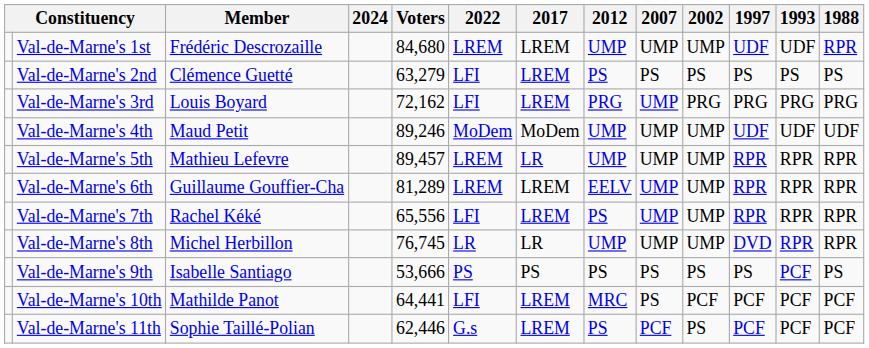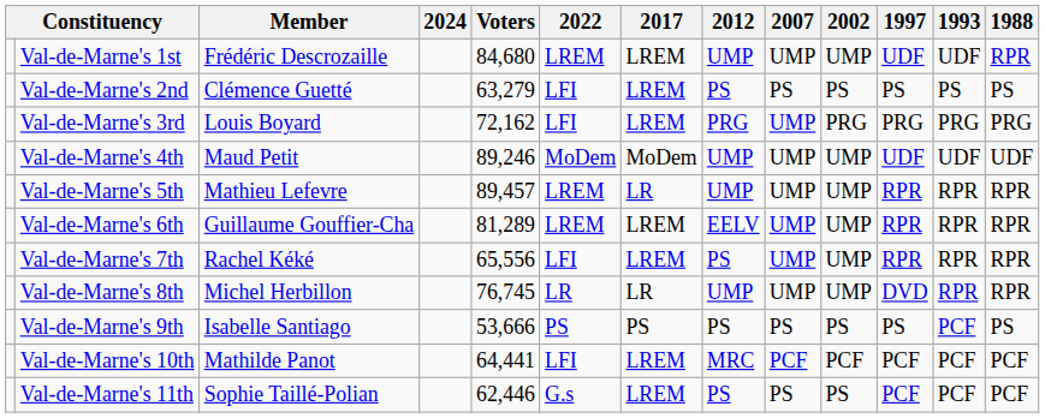Val-de-Marne's 10th | 2007: PS -> PCF
Val-de-Marne's 11th | 2007: PCF -> PS
